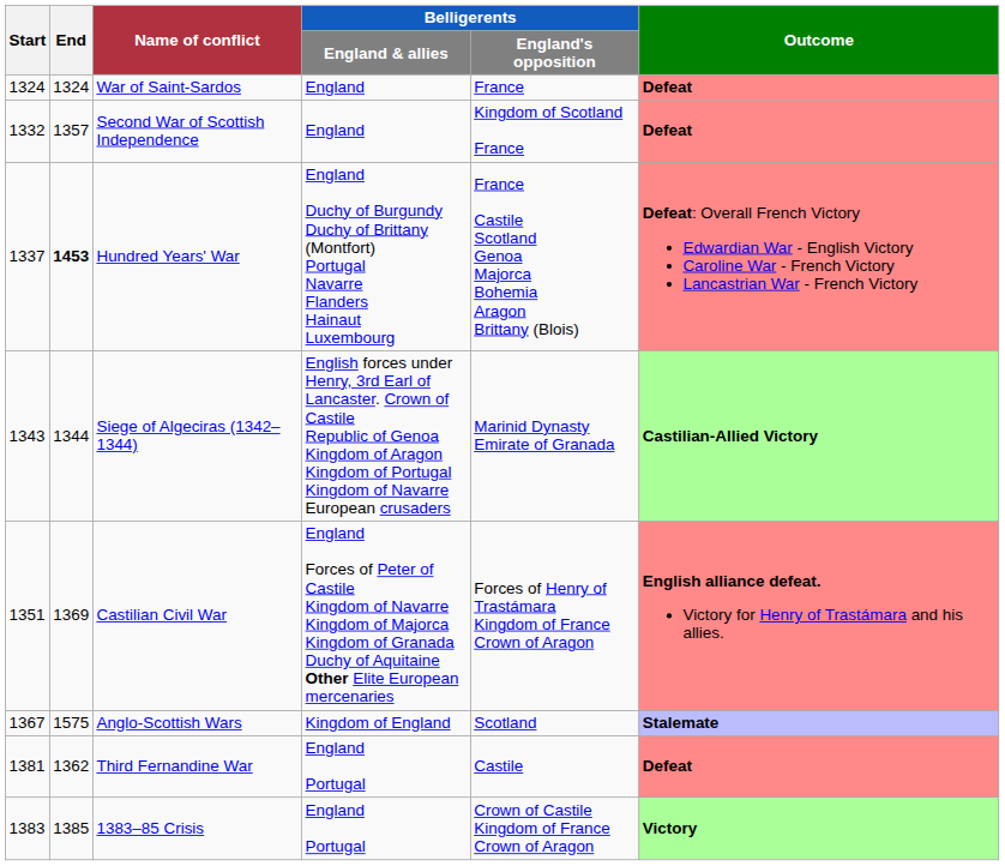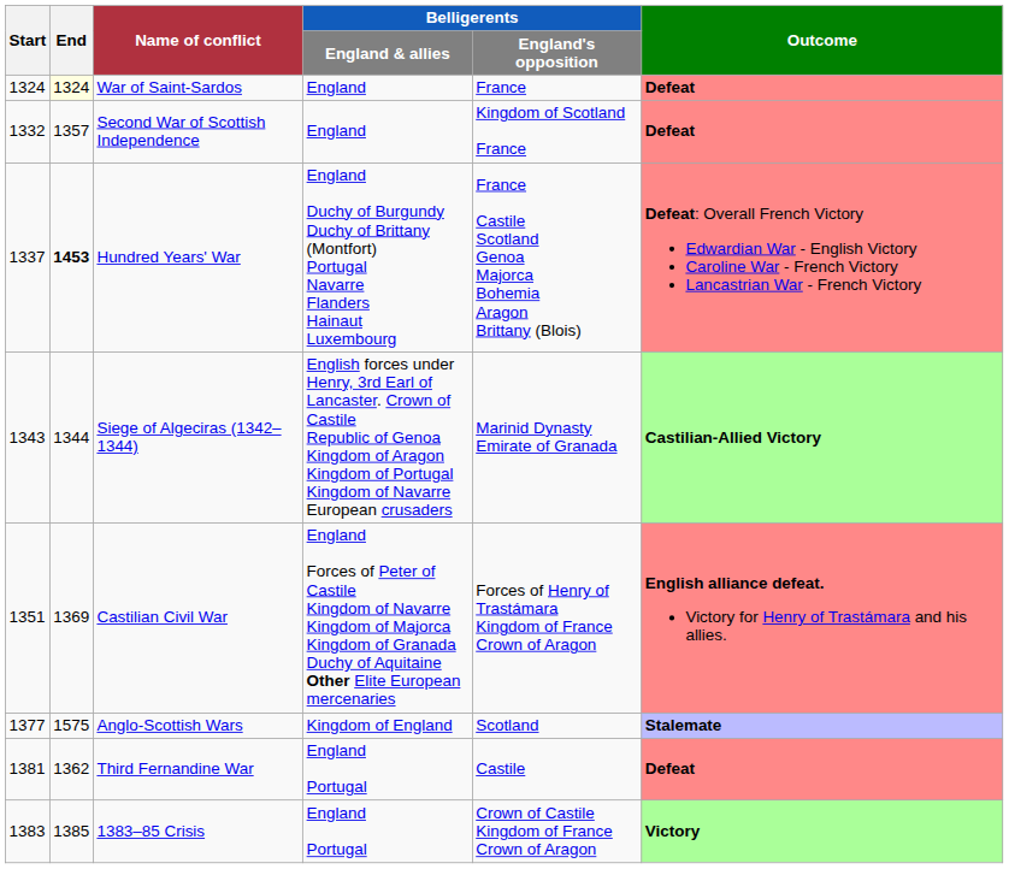War of Saint-Sardos | End: no background -> lightyellow background
Anglo-Scottish Wars | Start: 1367 -> 1377
